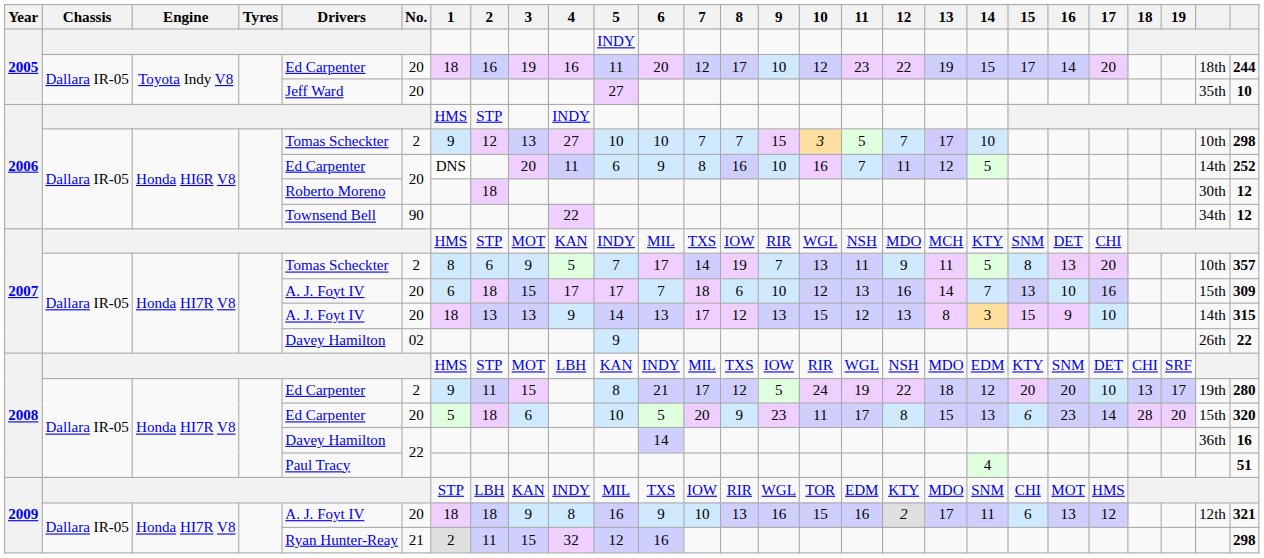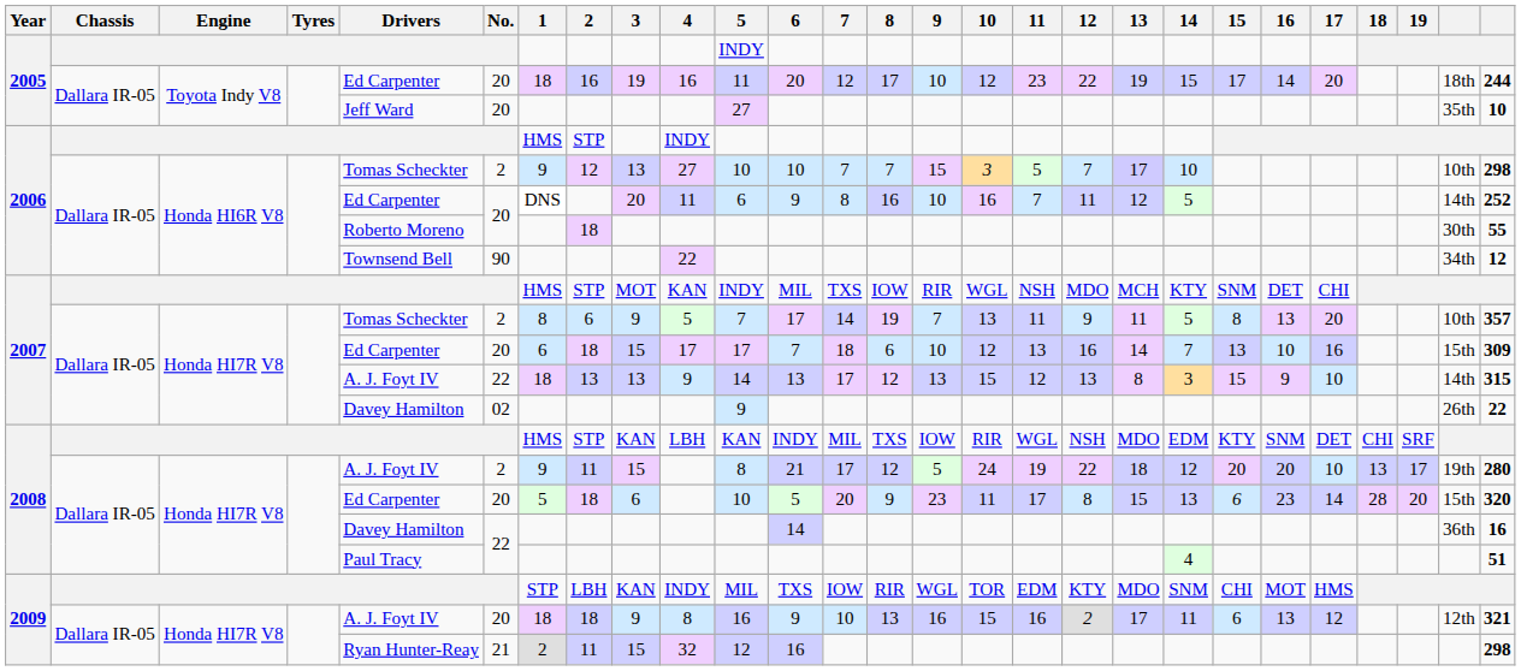row 8 | column 27: 12 -> 55
row 12 | Drivers: A. J. Foyt IV -> Ed Carpenter
row 13 | No.: 20 -> 22
row 15 | 3: MOT -> KAN
row 16 | Drivers: Ed Carpenter -> A. J. Foyt IV
